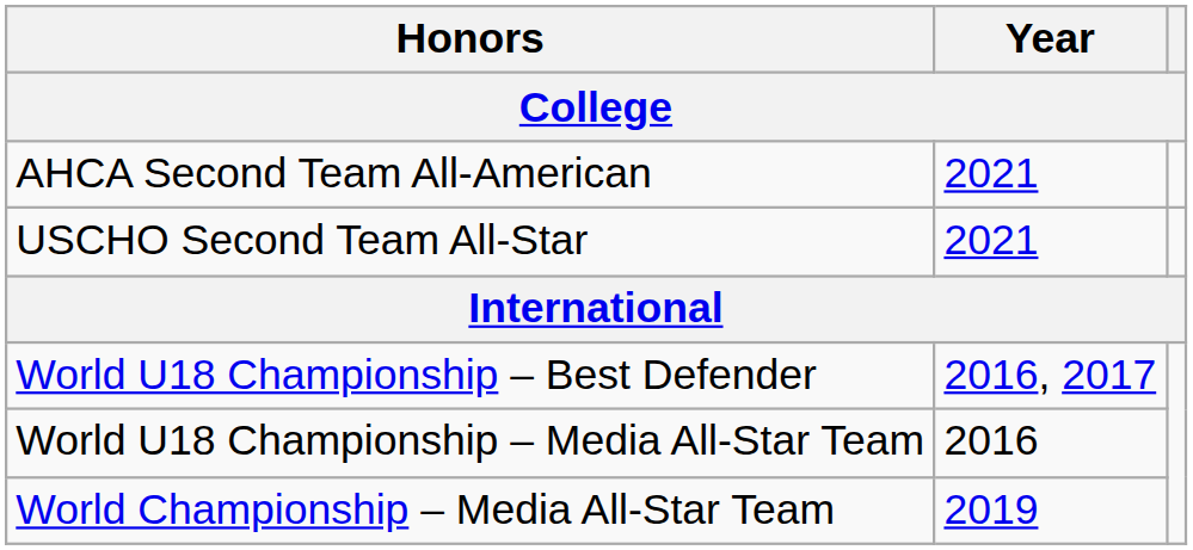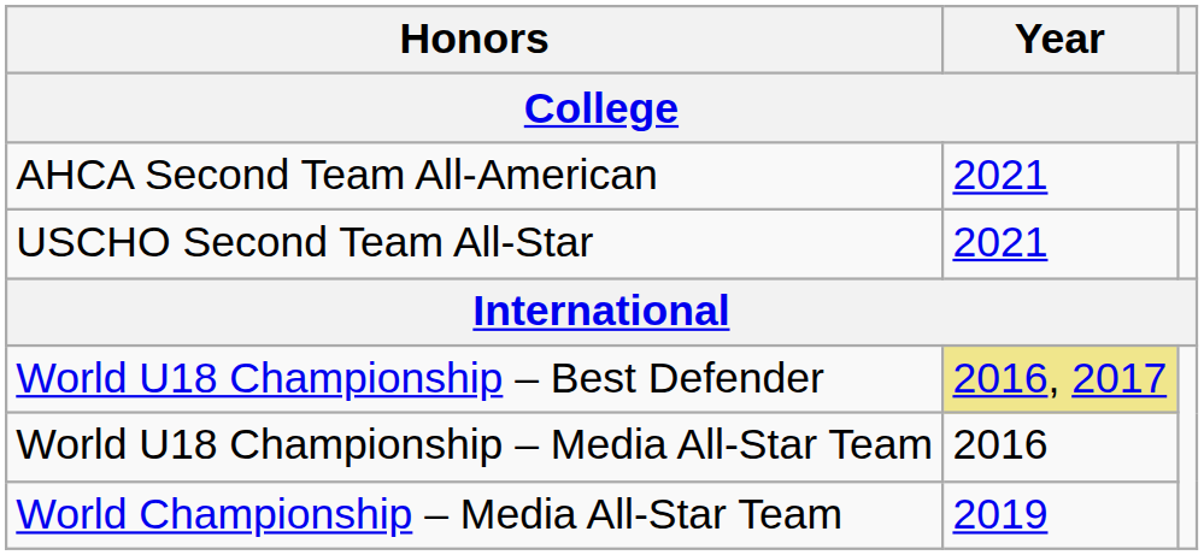World U18 Championship – Best Defender | Year: no background -> khaki background
